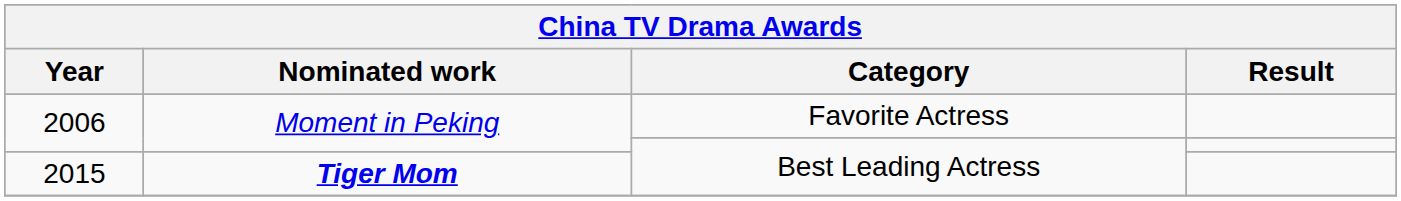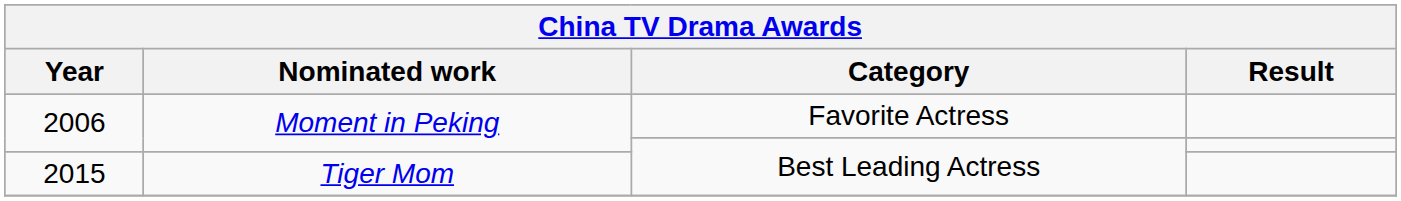2015 | Nominated work: bold -> normal
